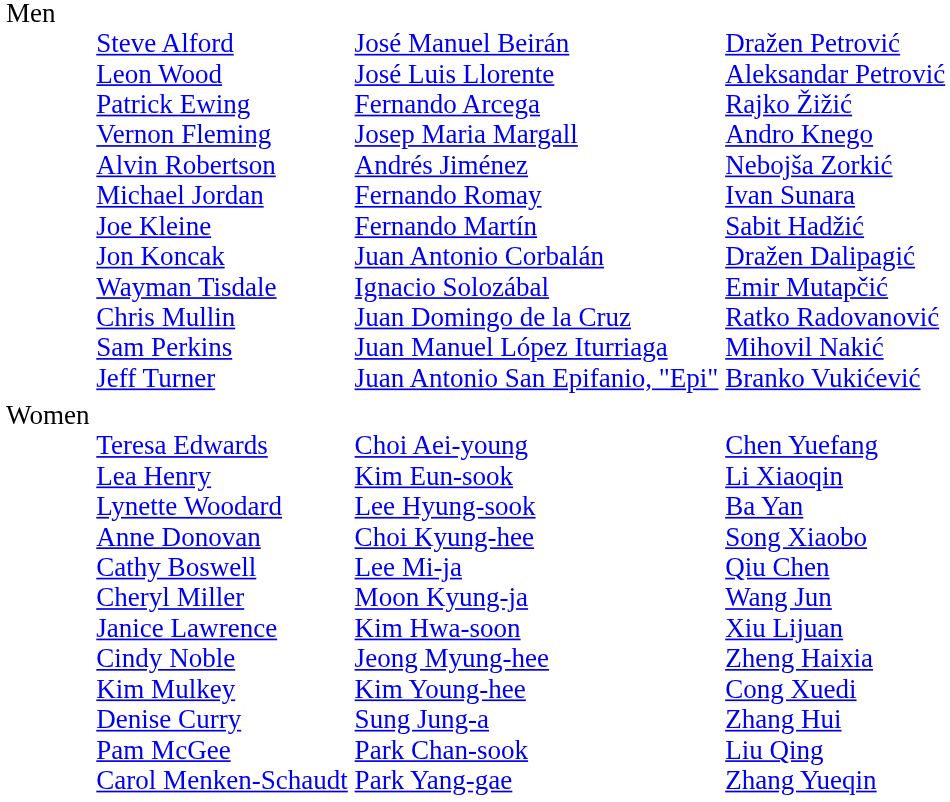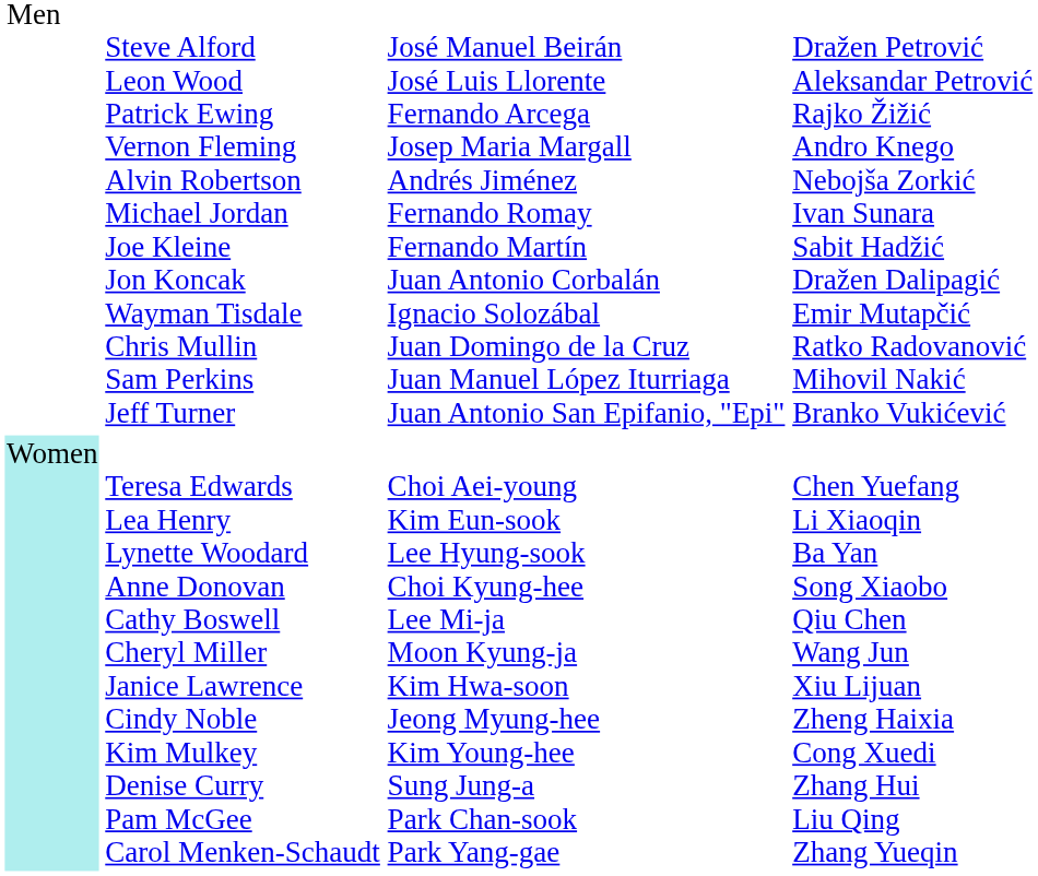Women | column 1: no background -> paleturquoise background
